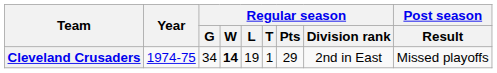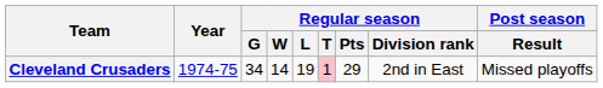Cleveland Crusaders | Regular season / W: bold -> normal
Cleveland Crusaders | Regular season / T: no background -> pink background
